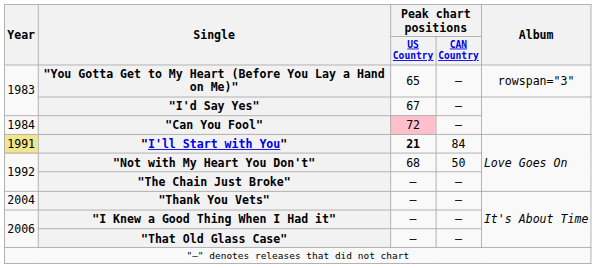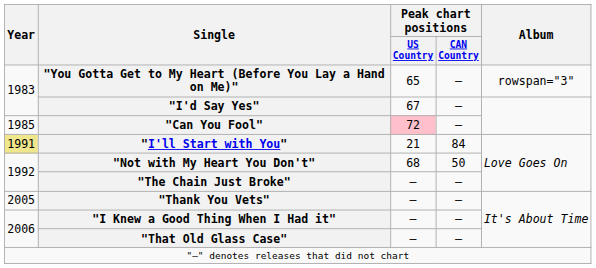"Can You Fool" | Year: 1984 -> 1985
"I'll Start with You" | Peak chart positions / US Country: bold -> normal
"Thank You Vets" | Year: 2004 -> 2005
